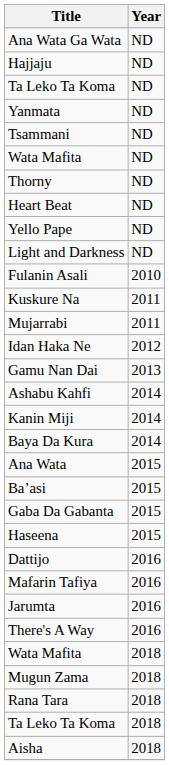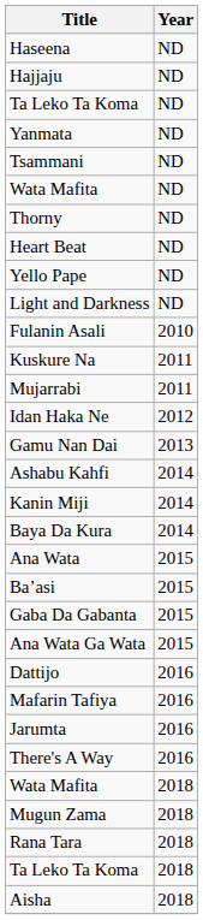row 2 | Title: Ana Wata Ga Wata -> Haseena
row 23 | Title: Haseena -> Ana Wata Ga Wata
